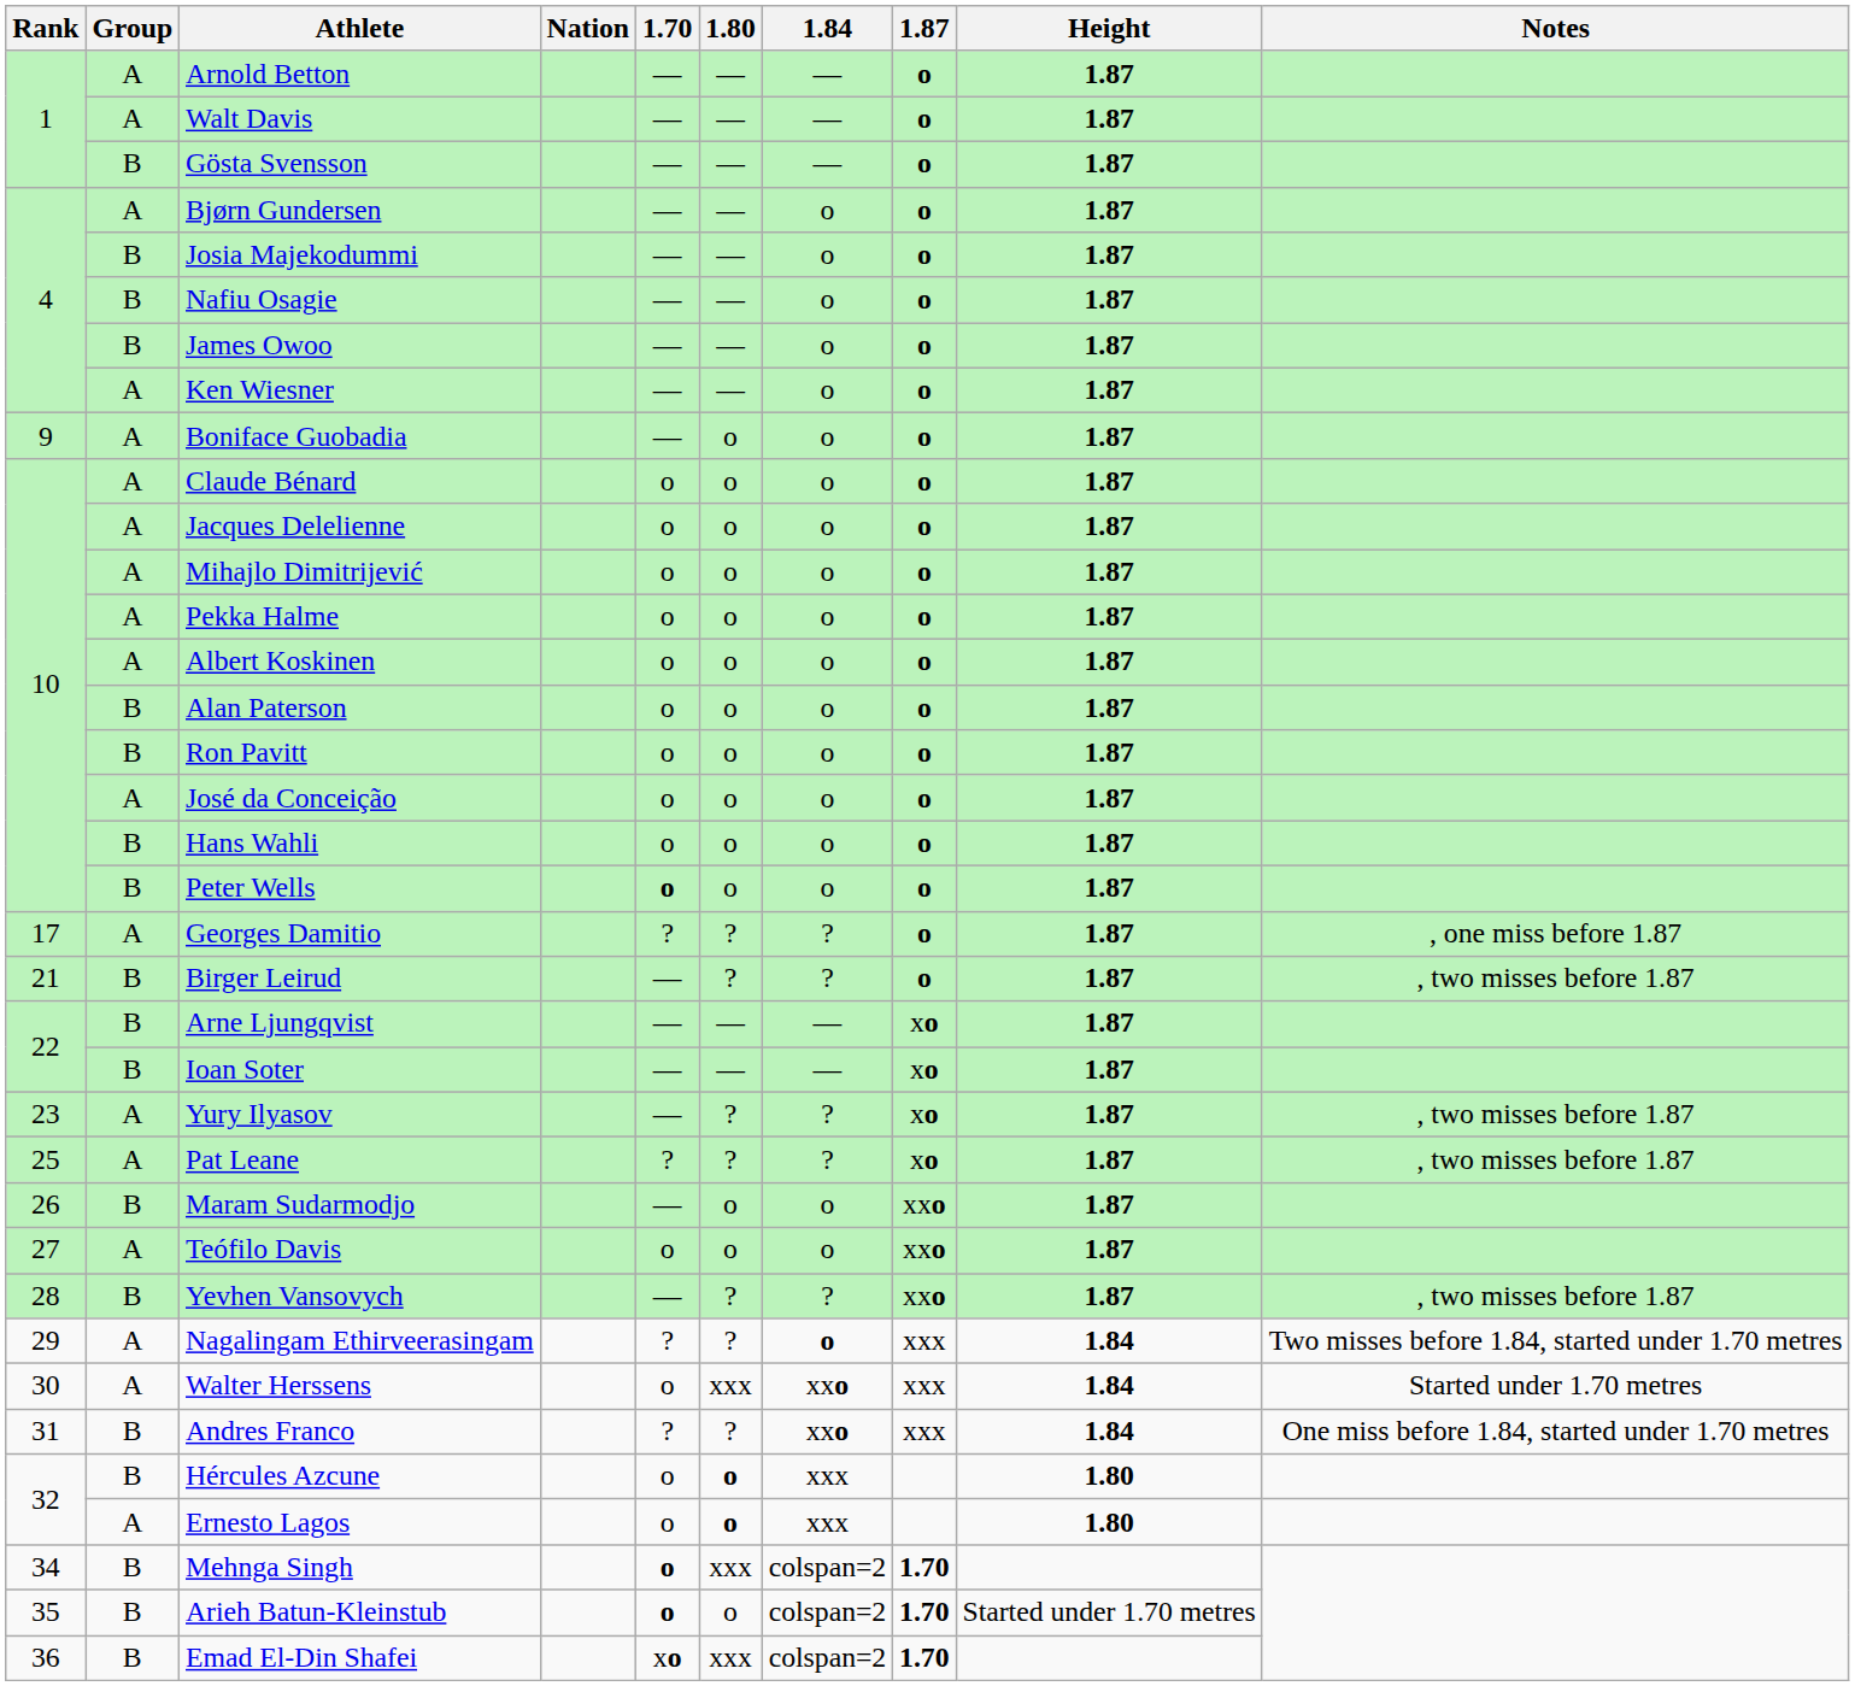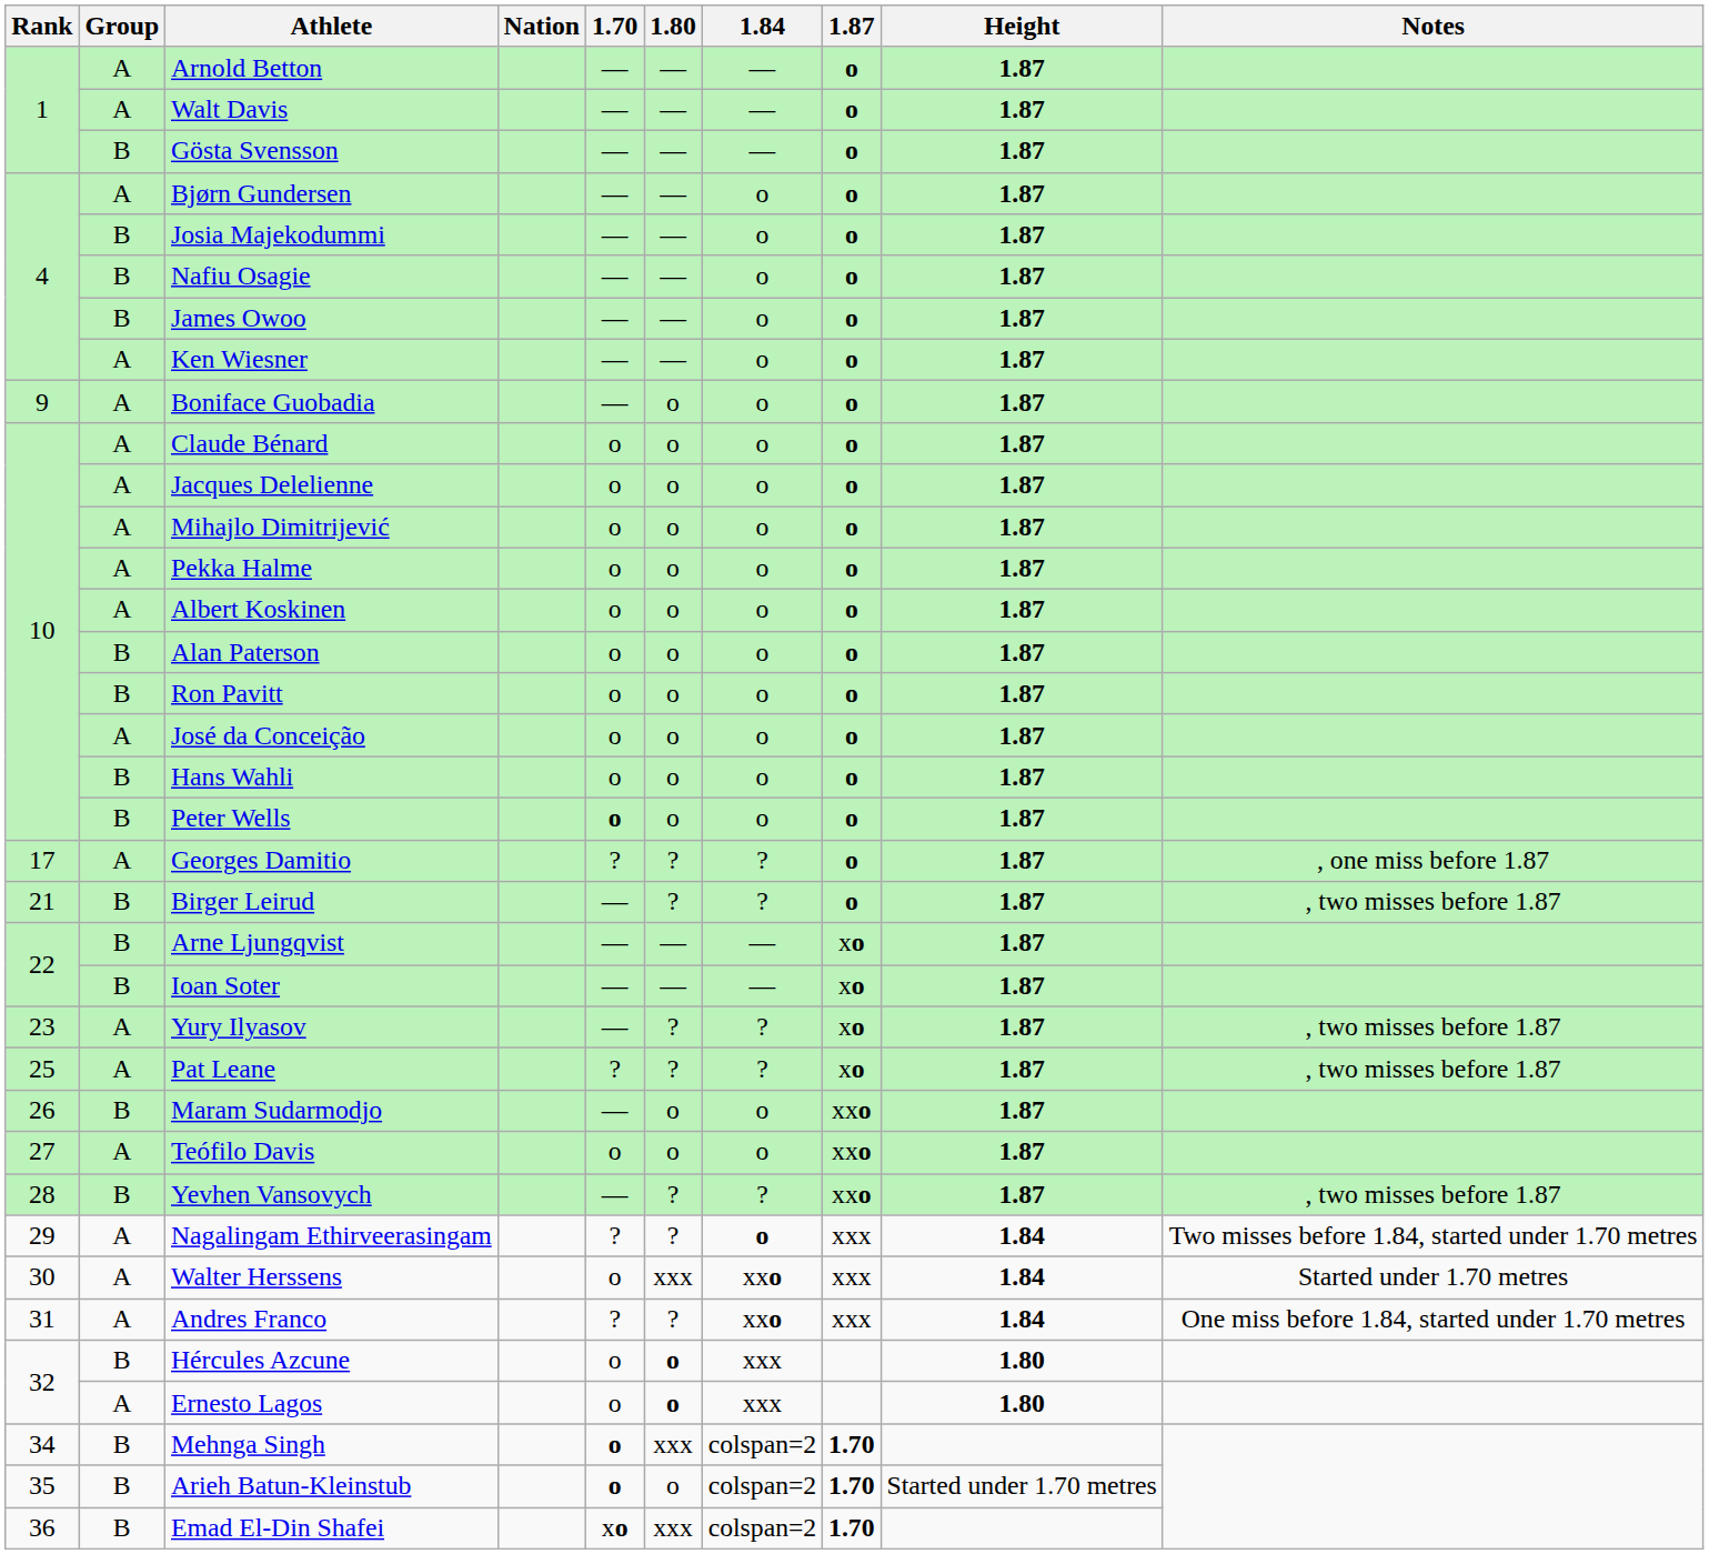Andres Franco | Group: B -> A
